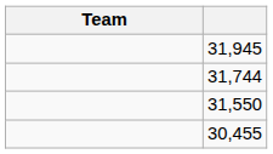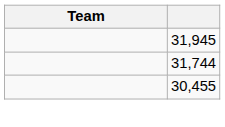- row: 31,550
